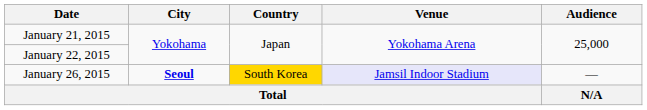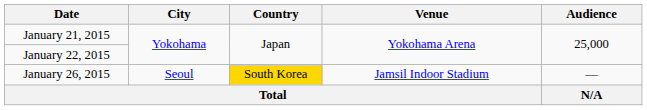January 26, 2015 | City: bold -> normal
January 26, 2015 | Venue: lavender background -> no background
